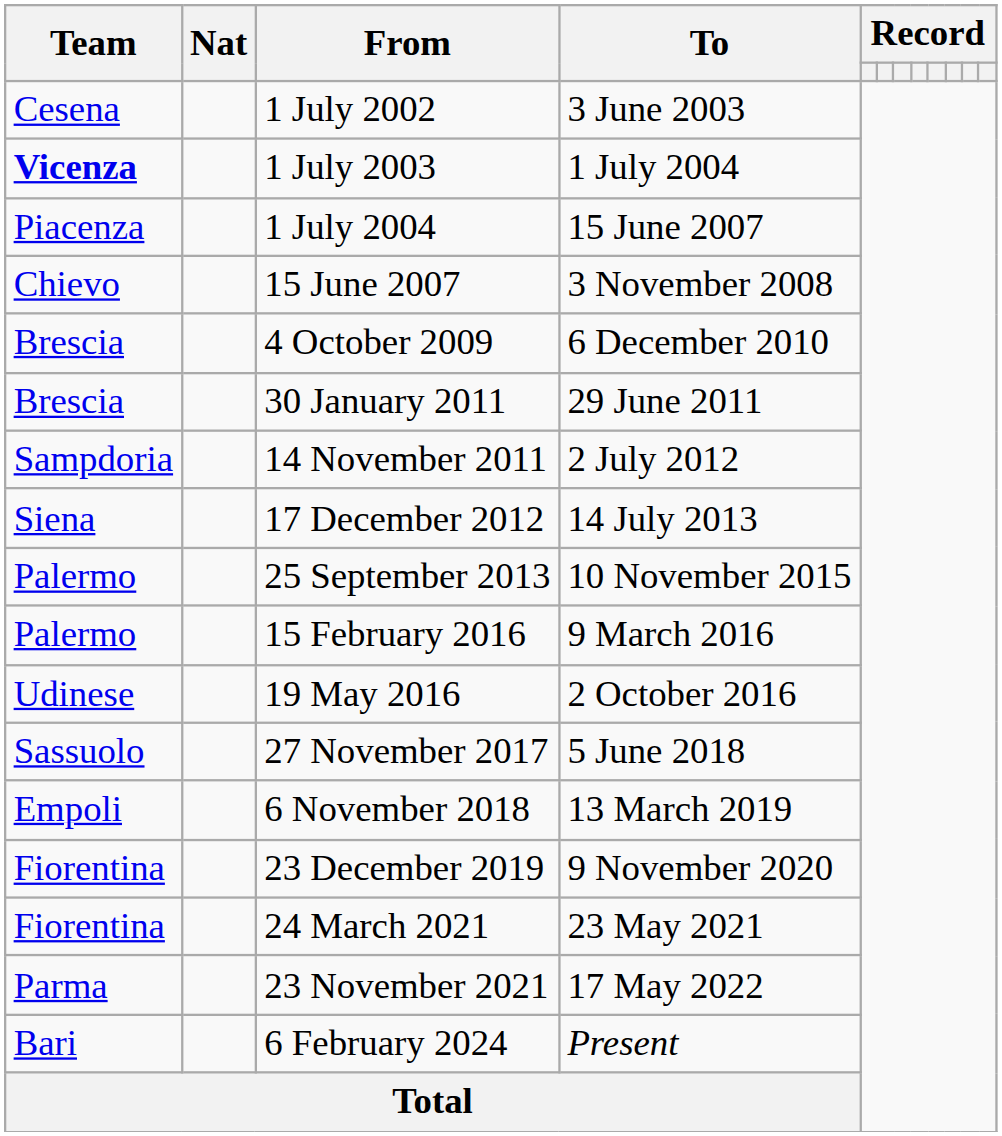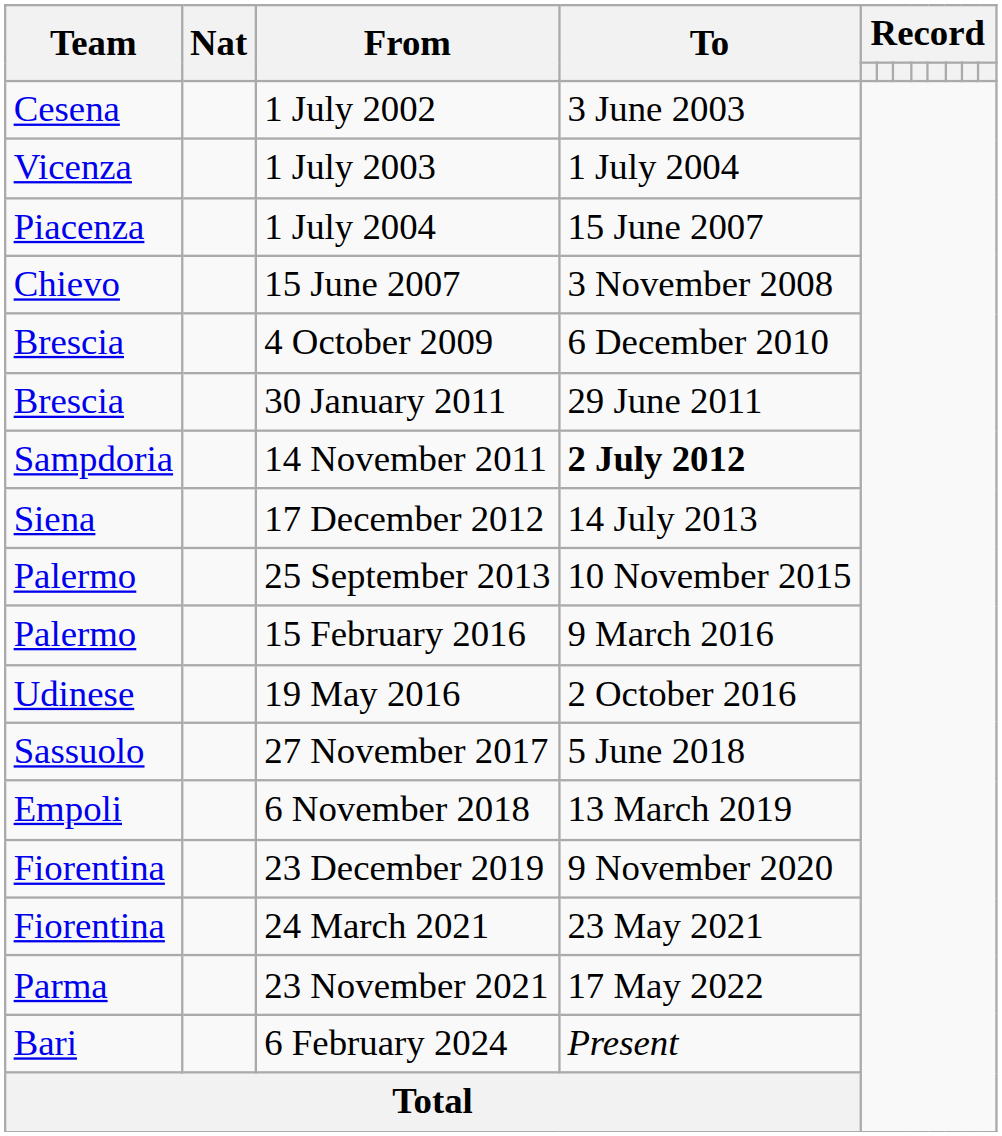1 July 2003 | Team: bold -> normal
14 November 2011 | To: normal -> bold
